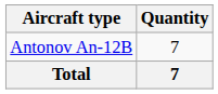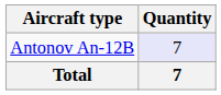Antonov An-12B | Quantity: no background -> lavender background
